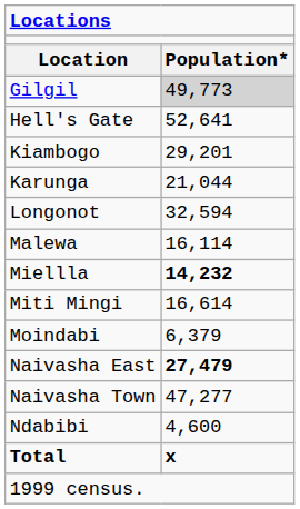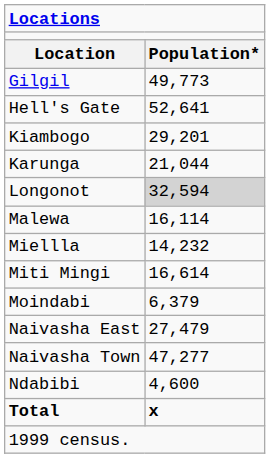Gilgil | column 2: lightgrey background -> no background
Longonot | column 2: no background -> lightgrey background
Miellla | column 2: bold -> normal
Naivasha East | column 2: bold -> normal
